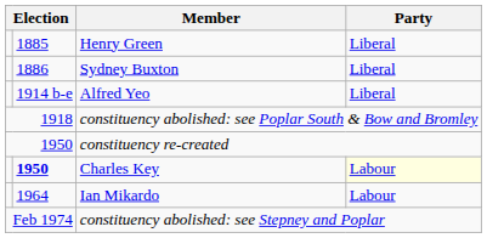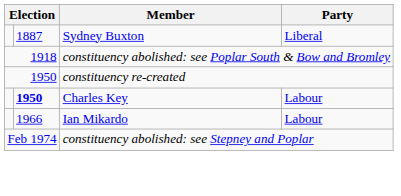- row: 1885 | Henry Green | Liberal
Sydney Buxton | column 2: 1886 -> 1887
- row: 1914 b-e | Alfred Yeo | Liberal
Charles Key | Party: lightyellow background -> no background
Ian Mikardo | column 2: 1964 -> 1966
